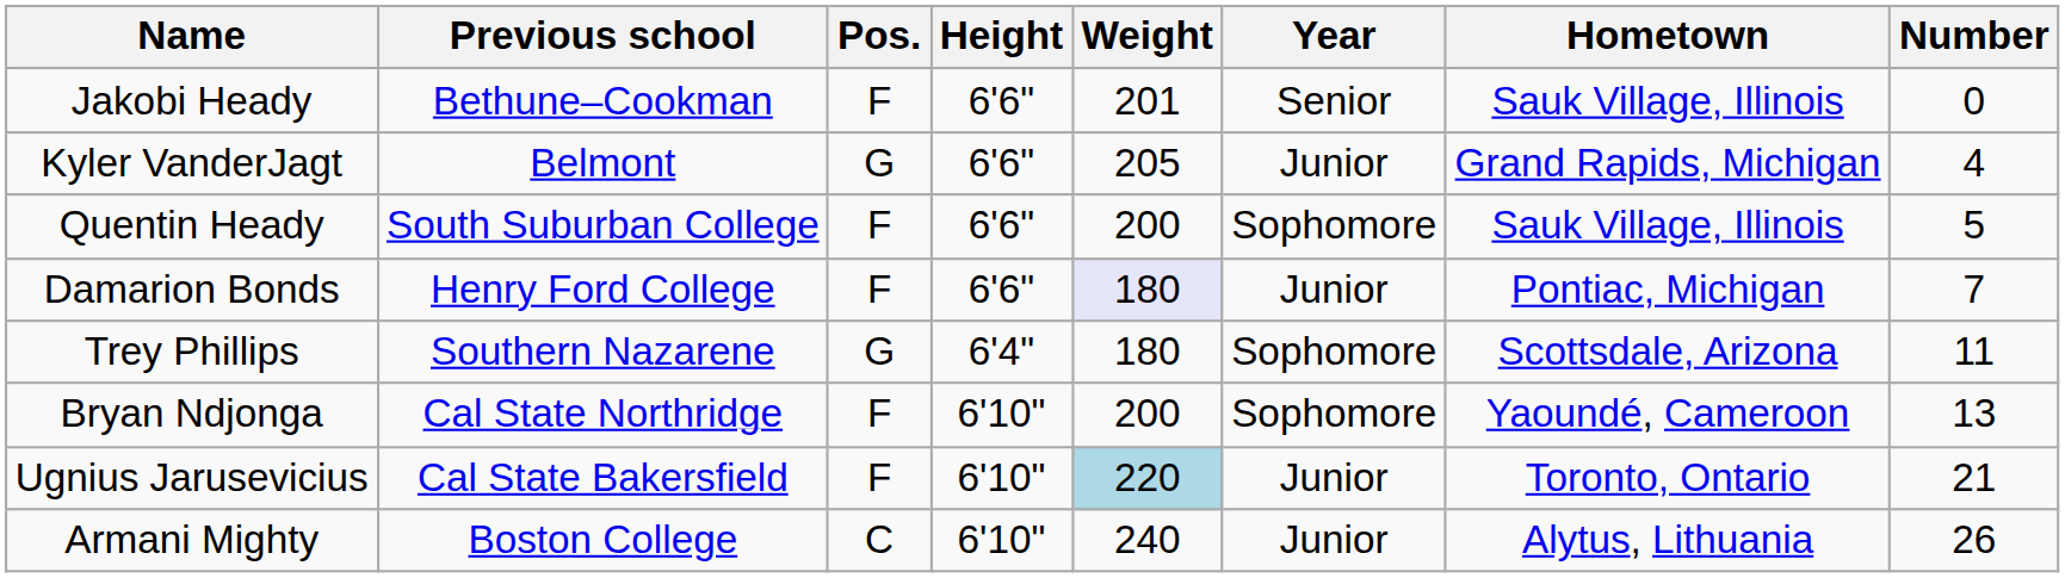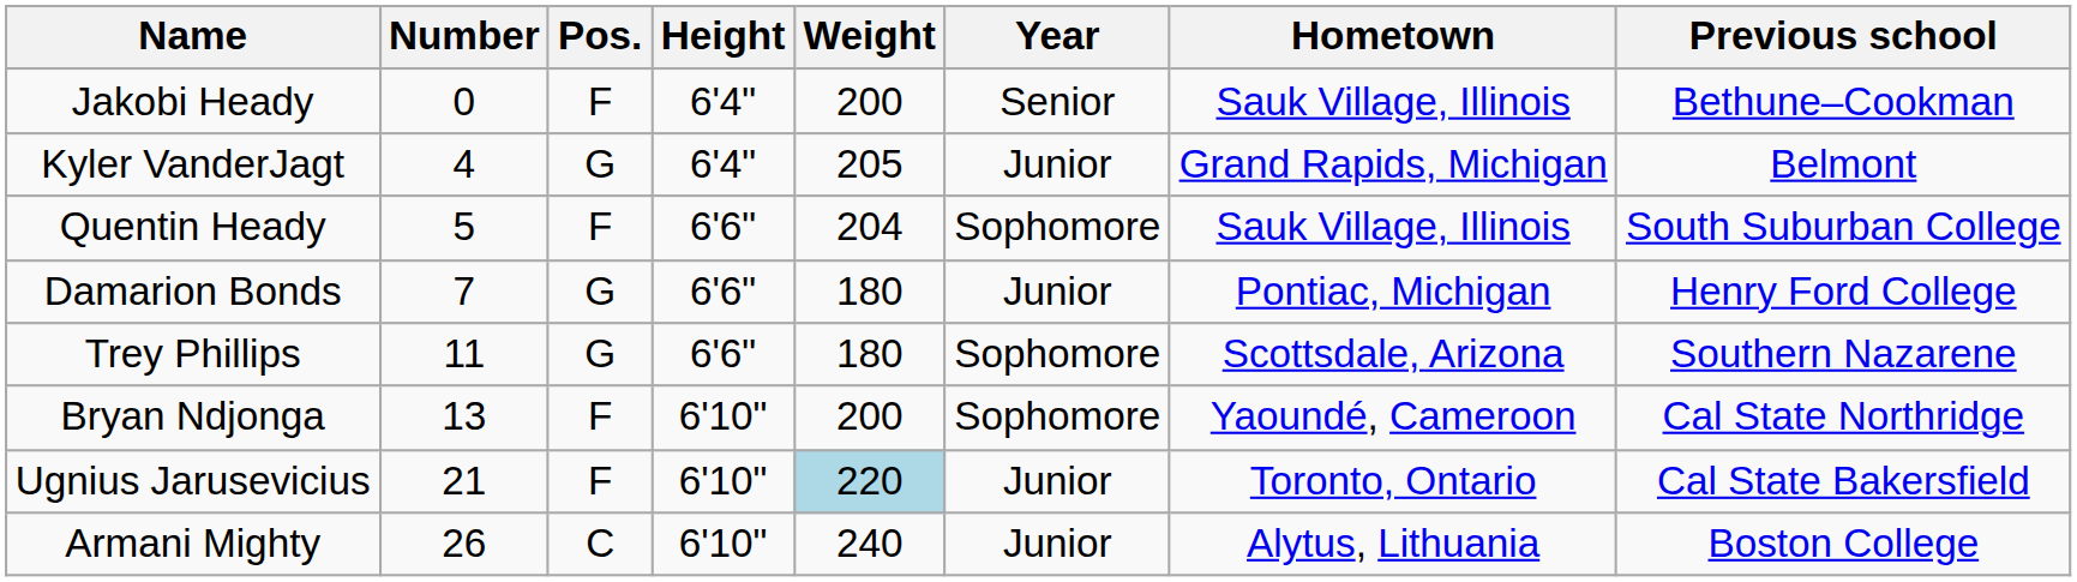columns swapped: Number <-> Previous school
Jakobi Heady | Height: 6'6" -> 6'4"
Jakobi Heady | Weight: 201 -> 200
Kyler VanderJagt | Height: 6'6" -> 6'4"
Quentin Heady | Weight: 200 -> 204
Damarion Bonds | Pos.: F -> G
Damarion Bonds | Weight: lavender background -> no background
Trey Phillips | Height: 6'4" -> 6'6"
